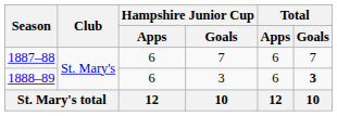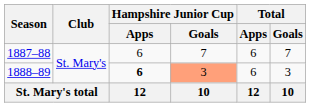1888–89 | Hampshire Junior Cup / Apps: normal -> bold
1888–89 | Hampshire Junior Cup / Goals: no background -> lightsalmon background
1888–89 | Total / Goals: bold -> normal
